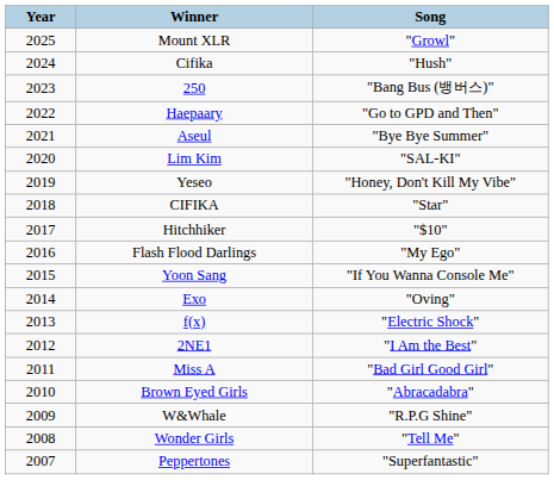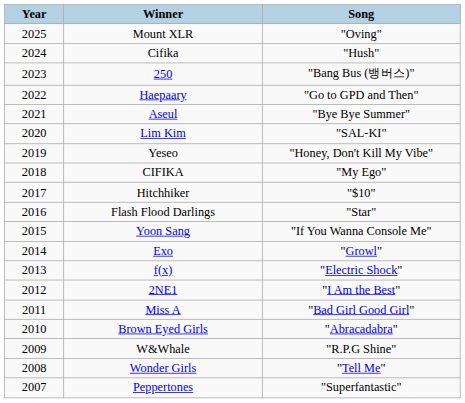Mount XLR | Song: "Growl" -> "Oving"
CIFIKA | Song: "Star" -> "My Ego"
Flash Flood Darlings | Song: "My Ego" -> "Star"
Exo | Song: "Oving" -> "Growl"
